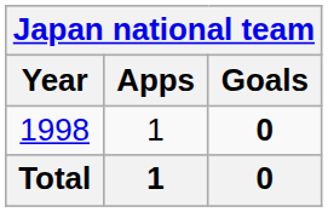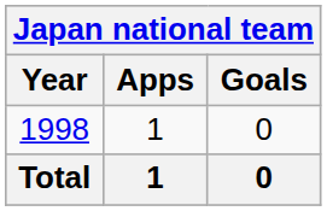1998 | Goals: bold -> normal
